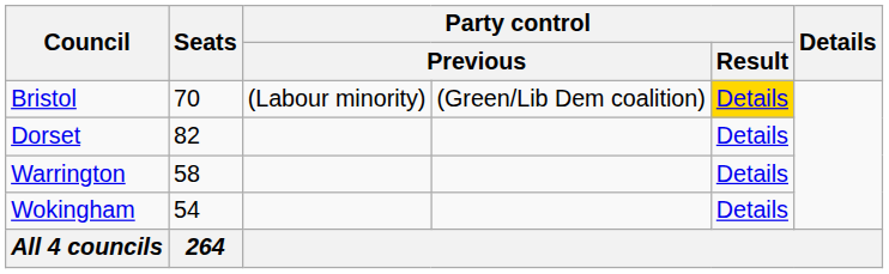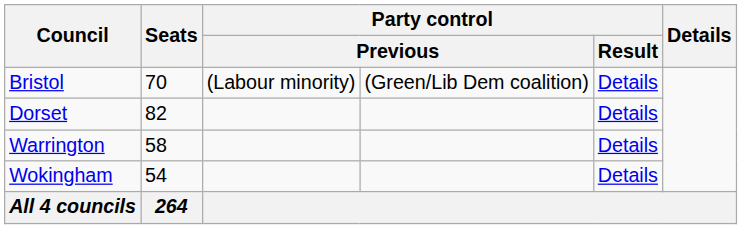Bristol | column 5: gold background -> no background
